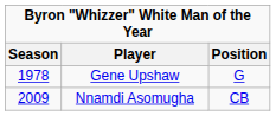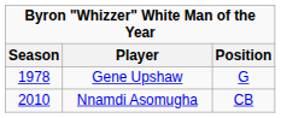Nnamdi Asomugha | Season: 2009 -> 2010
